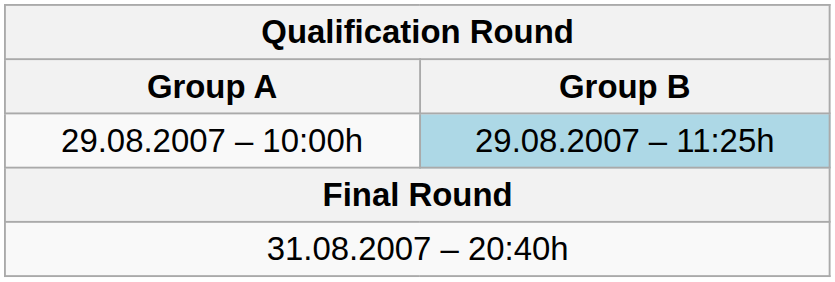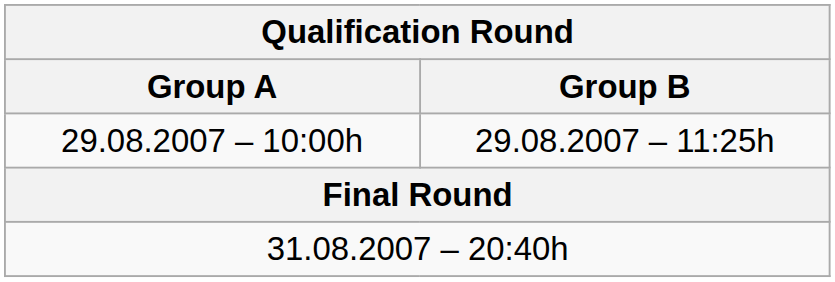29.08.2007 – 10:00h | Group B: lightblue background -> no background
